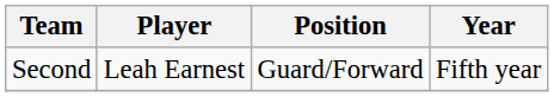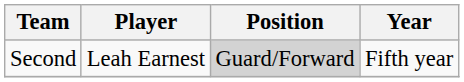Second | Position: no background -> lightgrey background
